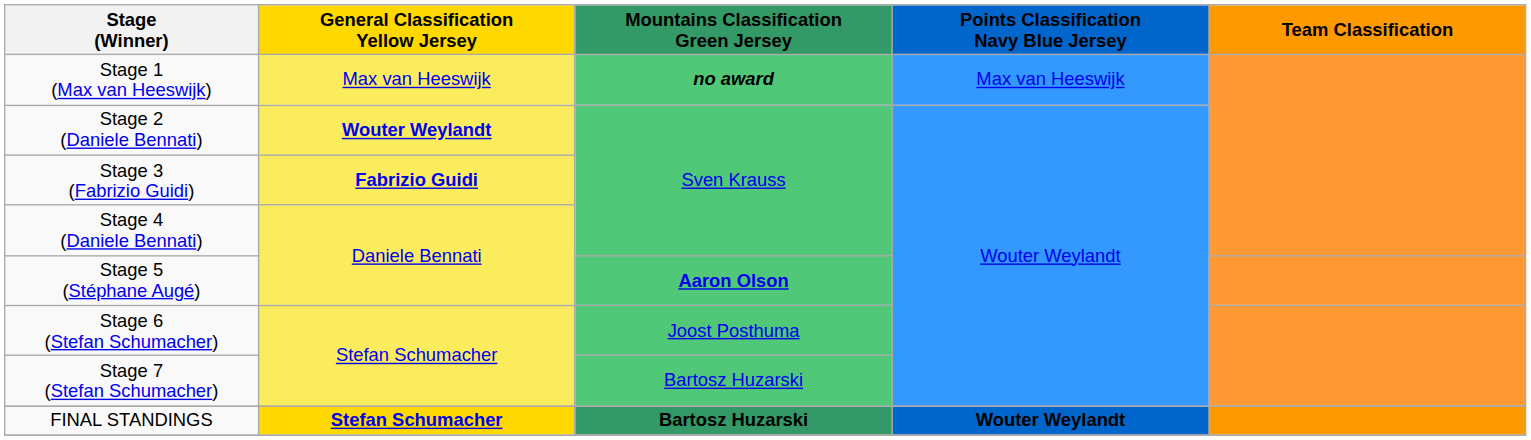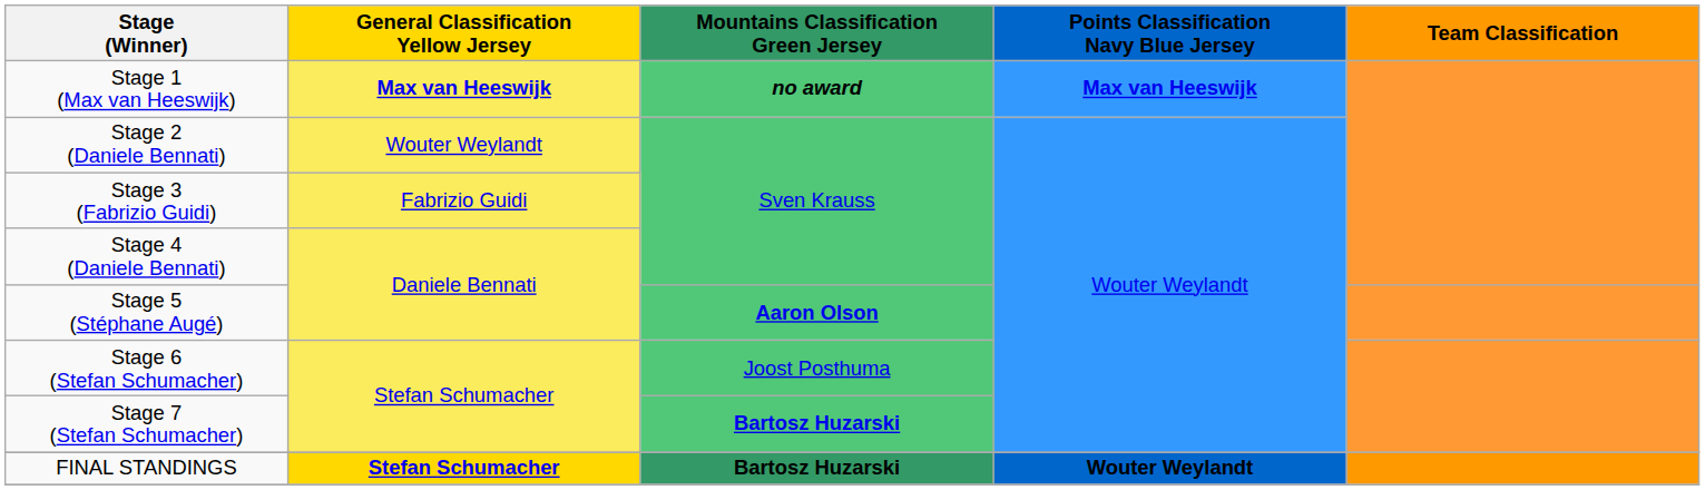Stage 1 (Max van Heeswijk) | General Classification Yellow Jersey: normal -> bold
Stage 1 (Max van Heeswijk) | Points Classification Navy Blue Jersey: normal -> bold
Stage 2 (Daniele Bennati) | General Classification Yellow Jersey: bold -> normal
Stage 3 (Fabrizio Guidi) | General Classification Yellow Jersey: bold -> normal
Stage 7 (Stefan Schumacher) | Mountains Classification Green Jersey: normal -> bold
